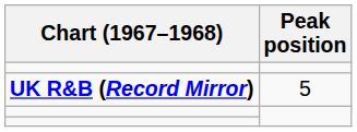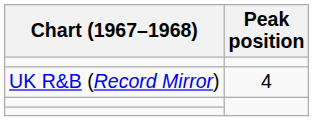row 3 | Chart (1967–1968): bold -> normal
row 3 | Peak position: 5 -> 4
